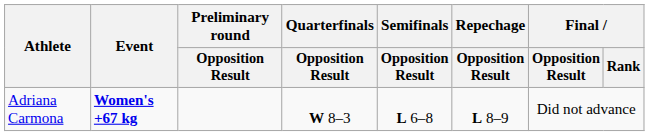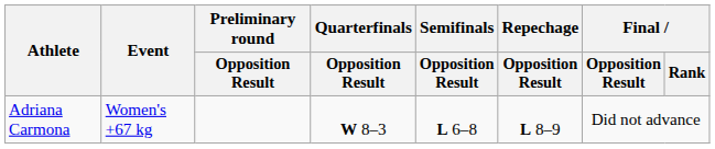Adriana Carmona | Event: bold -> normal
